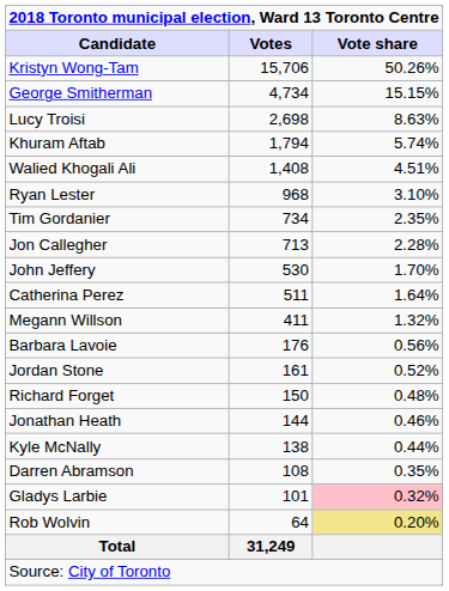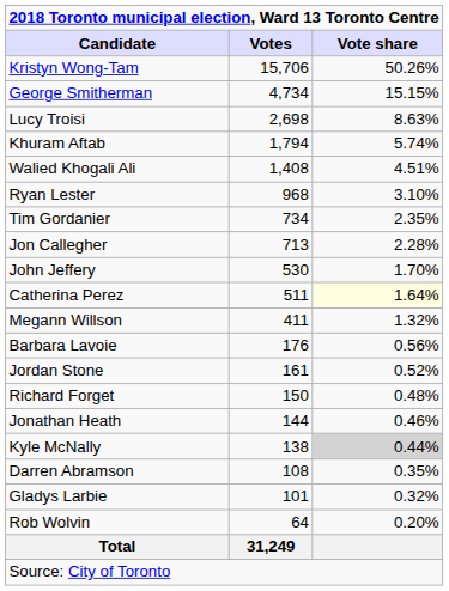Catherina Perez | Vote share: no background -> lightyellow background
Kyle McNally | Vote share: no background -> lightgrey background
Gladys Larbie | Vote share: pink background -> no background
Rob Wolvin | Vote share: khaki background -> no background
